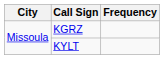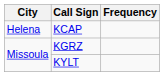+ row: Helena | KCAP
